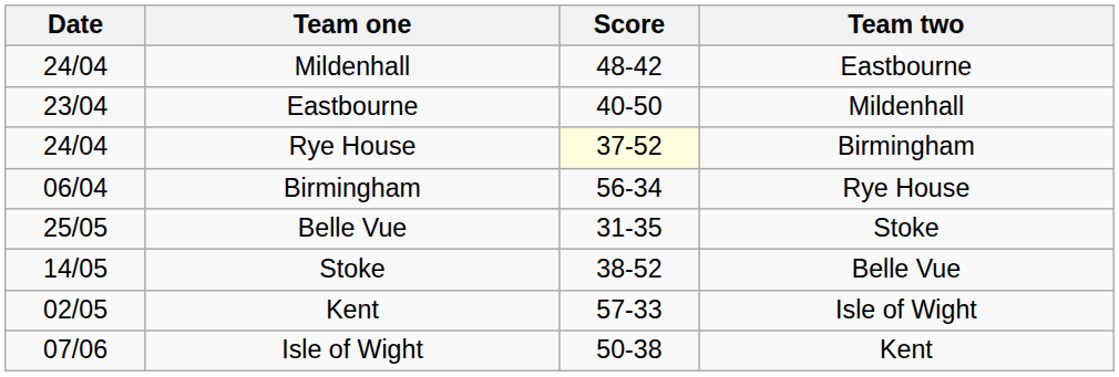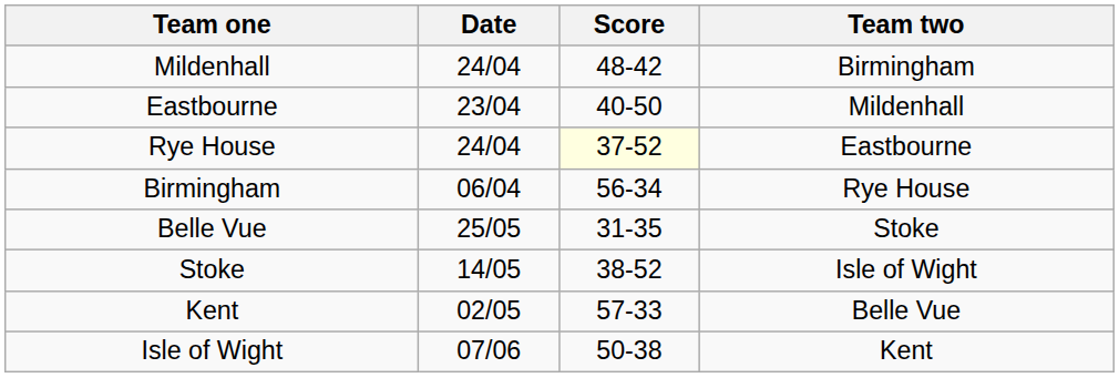columns swapped: Date <-> Team one
row 2 | Team two: Eastbourne -> Birmingham
row 4 | Team two: Birmingham -> Eastbourne
row 7 | Team two: Belle Vue -> Isle of Wight
row 8 | Team two: Isle of Wight -> Belle Vue
